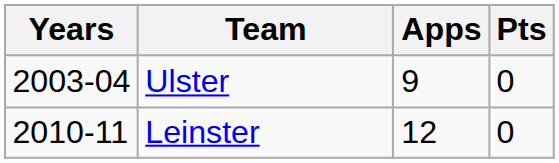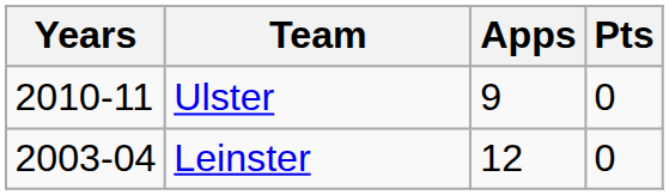Ulster | Years: 2003-04 -> 2010-11
Leinster | Years: 2010-11 -> 2003-04
